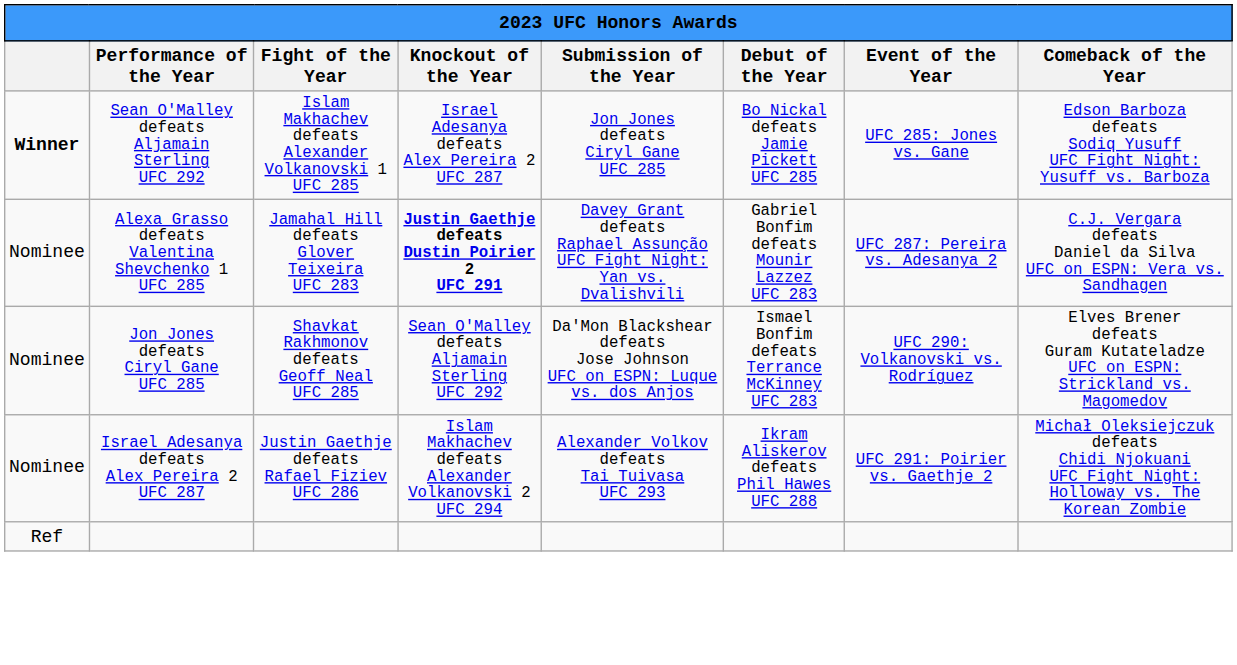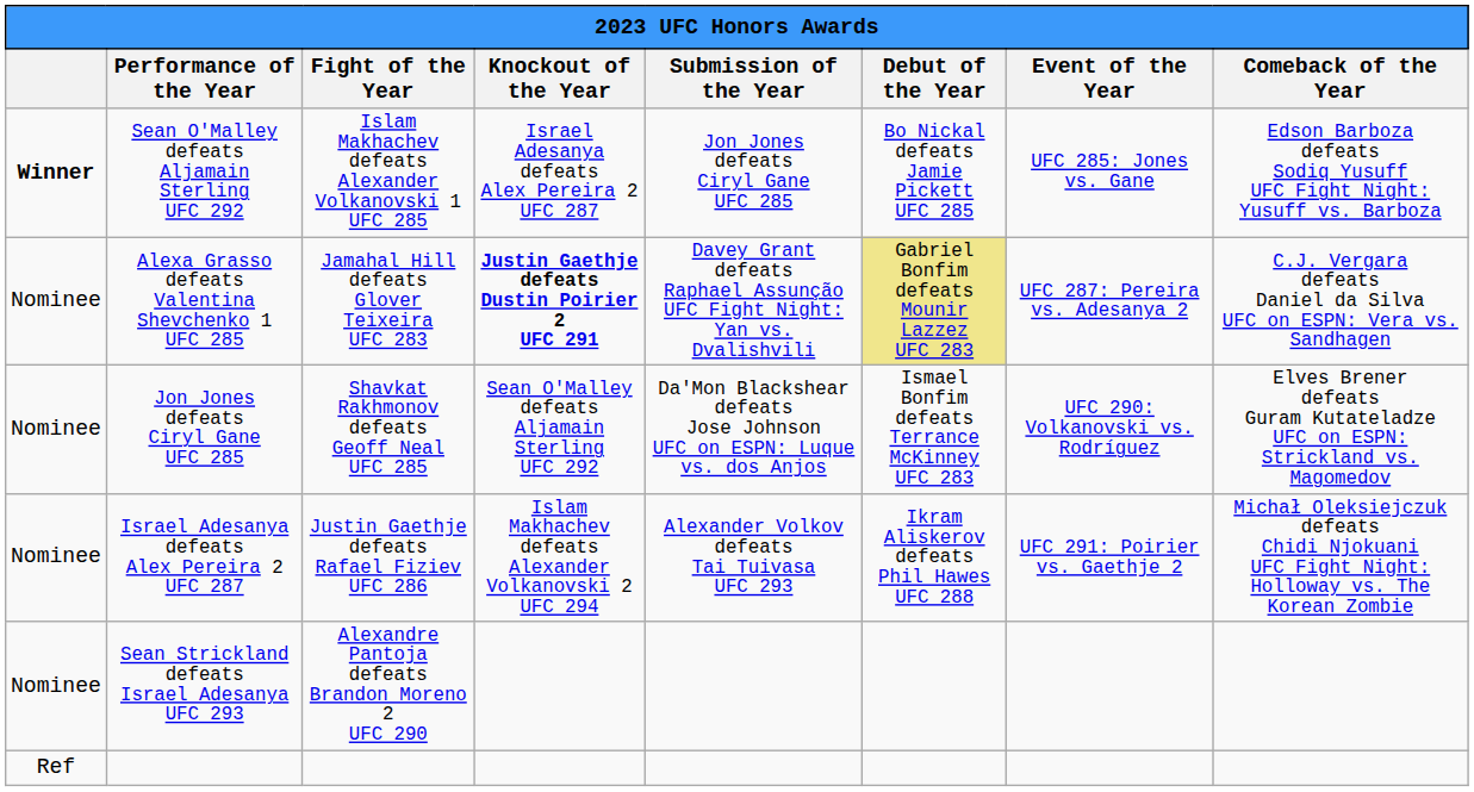Alexa Grasso defeats Valentina Shevchenko 1 UFC 285 | Debut of the Year: no background -> khaki background
+ row: Nominee | Sean Strickland defeats Israel Adesanya UFC 293 | Alexandre Pantoja defeats Brandon Moreno 2 UFC 290
